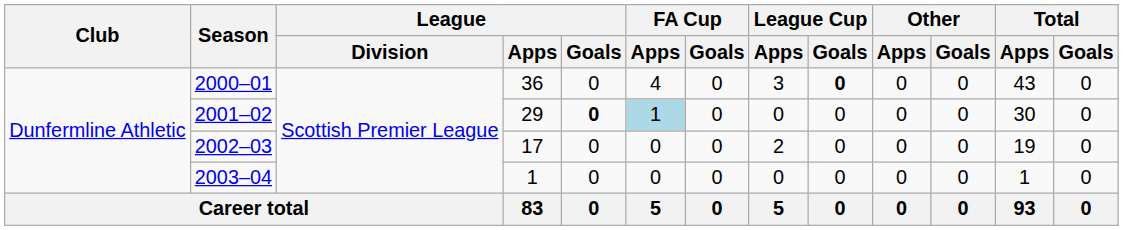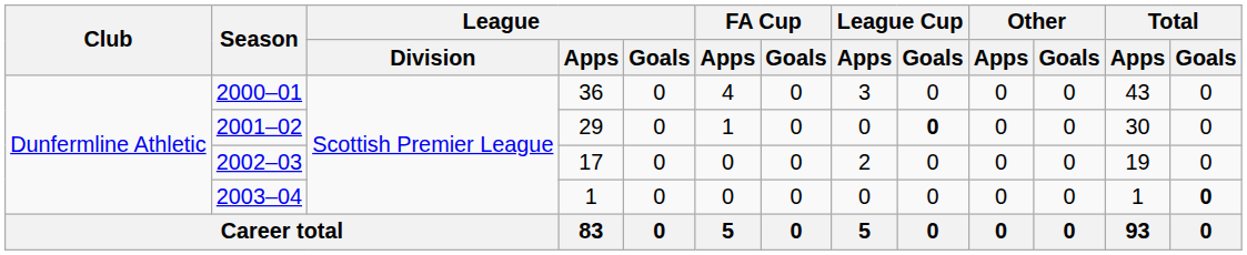2000–01 | League Cup / Goals: bold -> normal
2001–02 | League / Goals: bold -> normal
2001–02 | FA Cup / Apps: lightblue background -> no background
2001–02 | League Cup / Goals: normal -> bold
2003–04 | Total / Goals: normal -> bold
